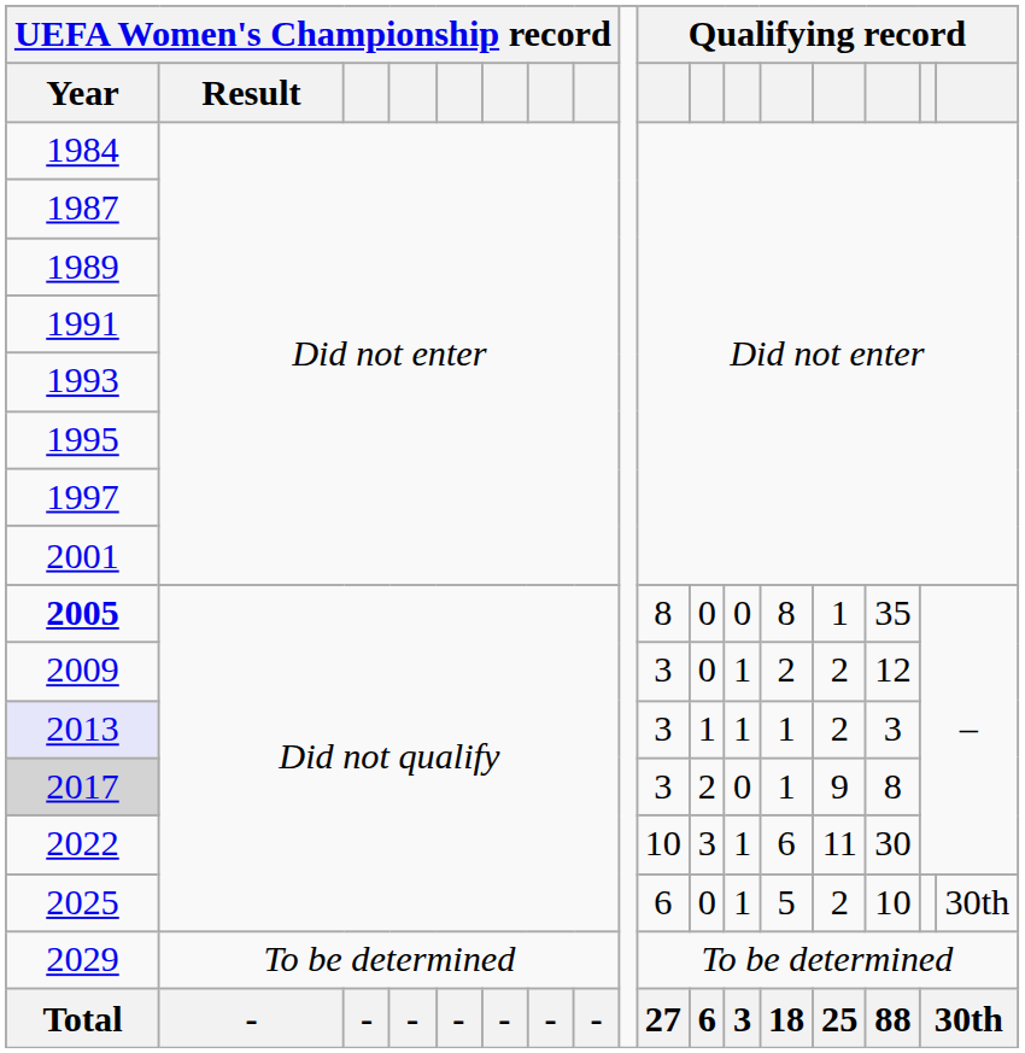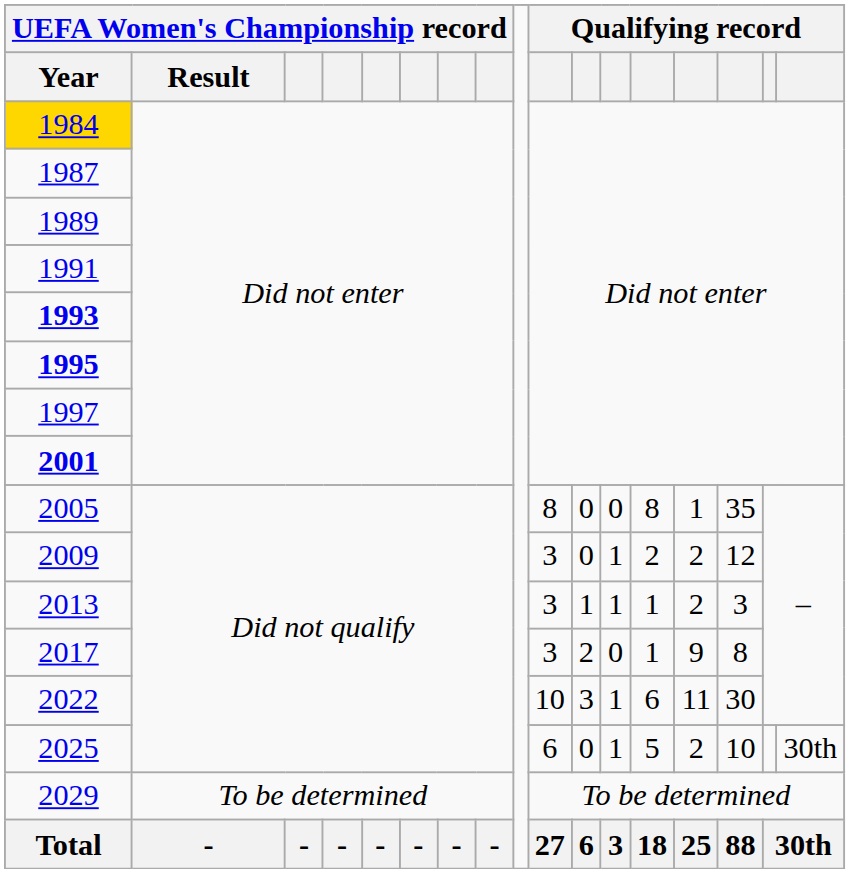1984 | UEFA Women's Championship record / Year: no background -> gold background
1993 | UEFA Women's Championship record / Year: normal -> bold
1995 | UEFA Women's Championship record / Year: normal -> bold
2001 | UEFA Women's Championship record / Year: normal -> bold
2005 | UEFA Women's Championship record / Year: bold -> normal
2013 | UEFA Women's Championship record / Year: lavender background -> no background
2017 | UEFA Women's Championship record / Year: lightgrey background -> no background
